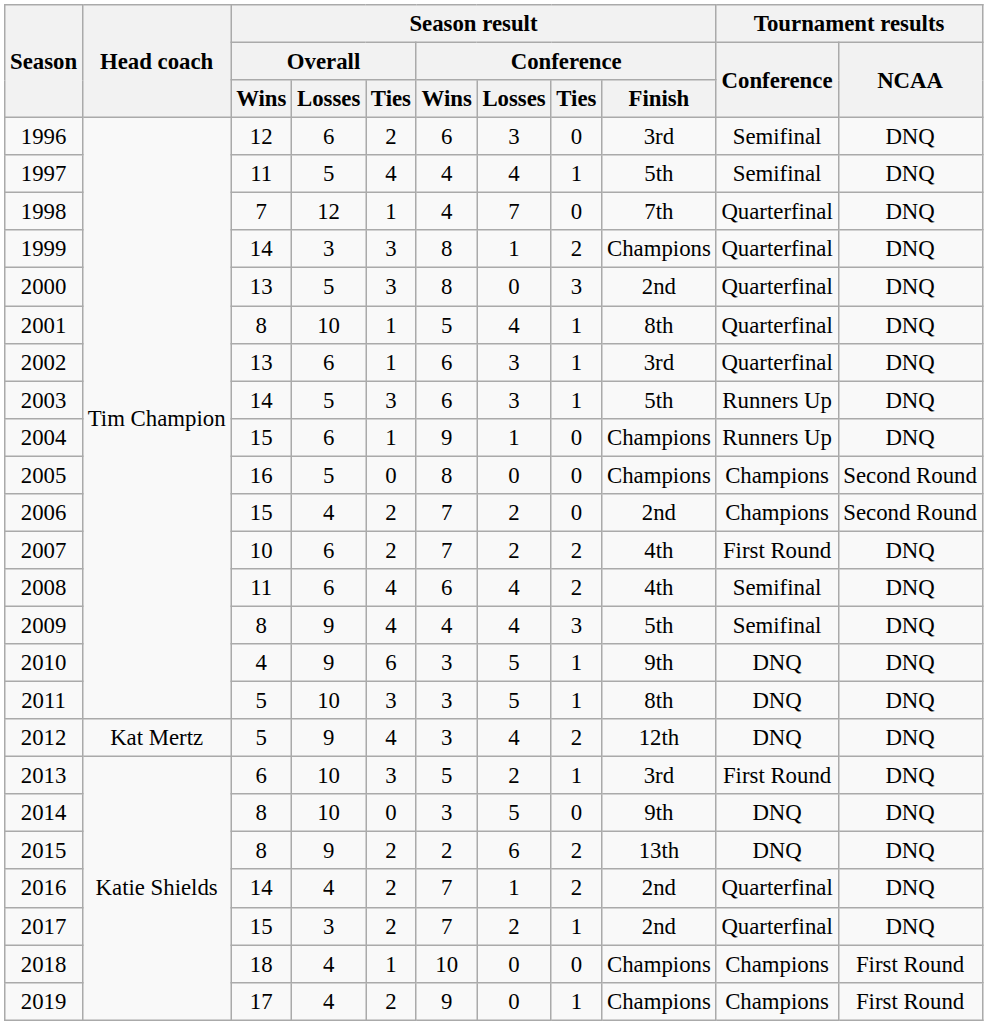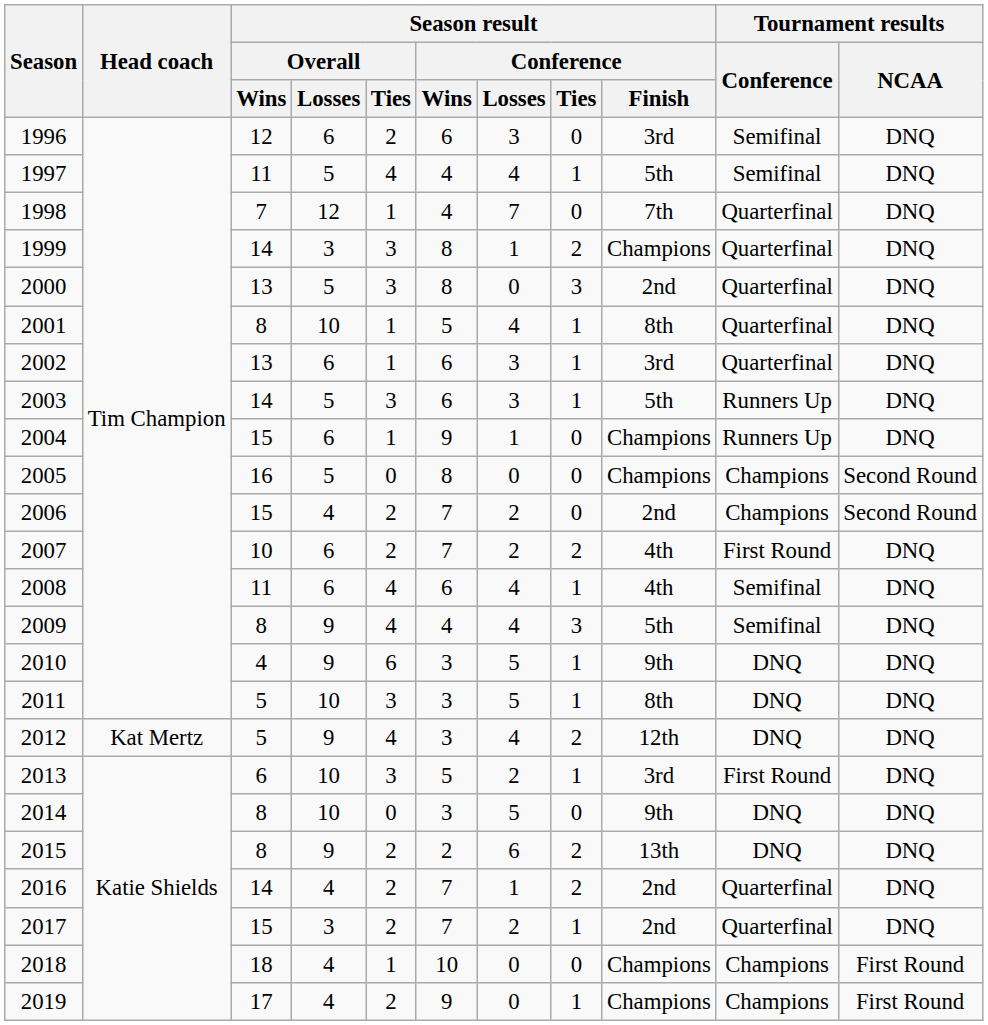2008 | Season result / Conference / Ties: 2 -> 1
